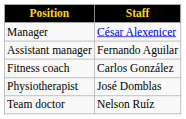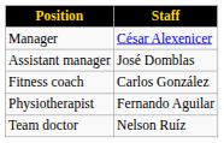Assistant manager | Staff: Fernando Aguilar -> José Domblas
Physiotherapist | Staff: José Domblas -> Fernando Aguilar
